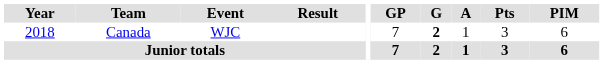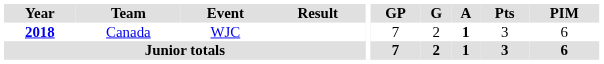Canada | Year: normal -> bold
Canada | G: bold -> normal
Canada | A: normal -> bold
